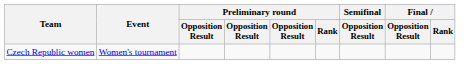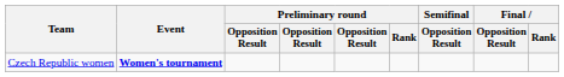Czech Republic women | Event: normal -> bold
